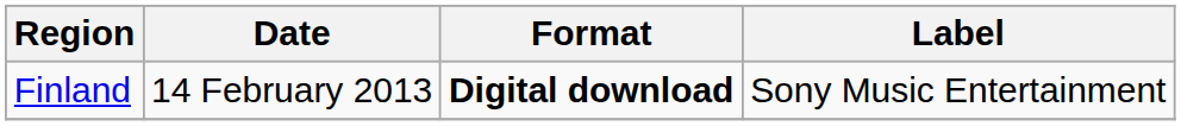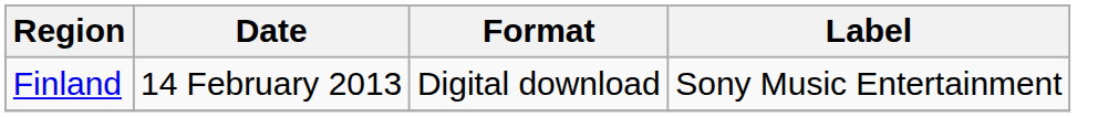Finland | Format: bold -> normal
